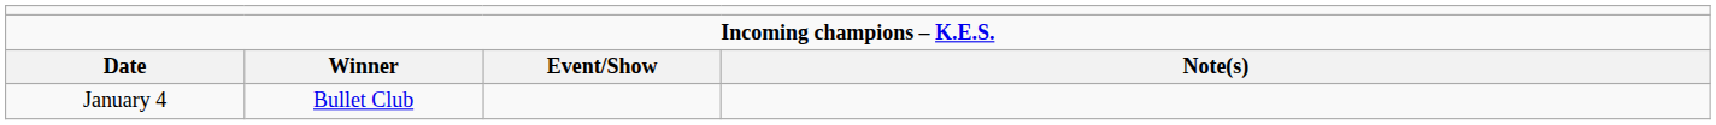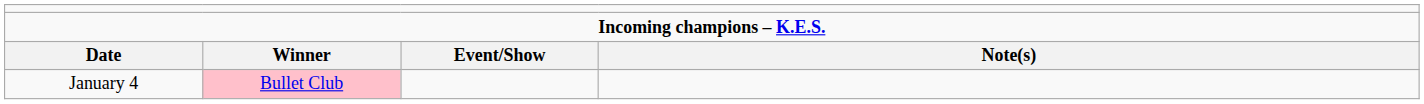January 4 | column 2: no background -> pink background
